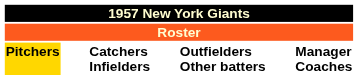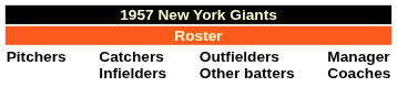Pitchers | column 1: gold background -> no background
